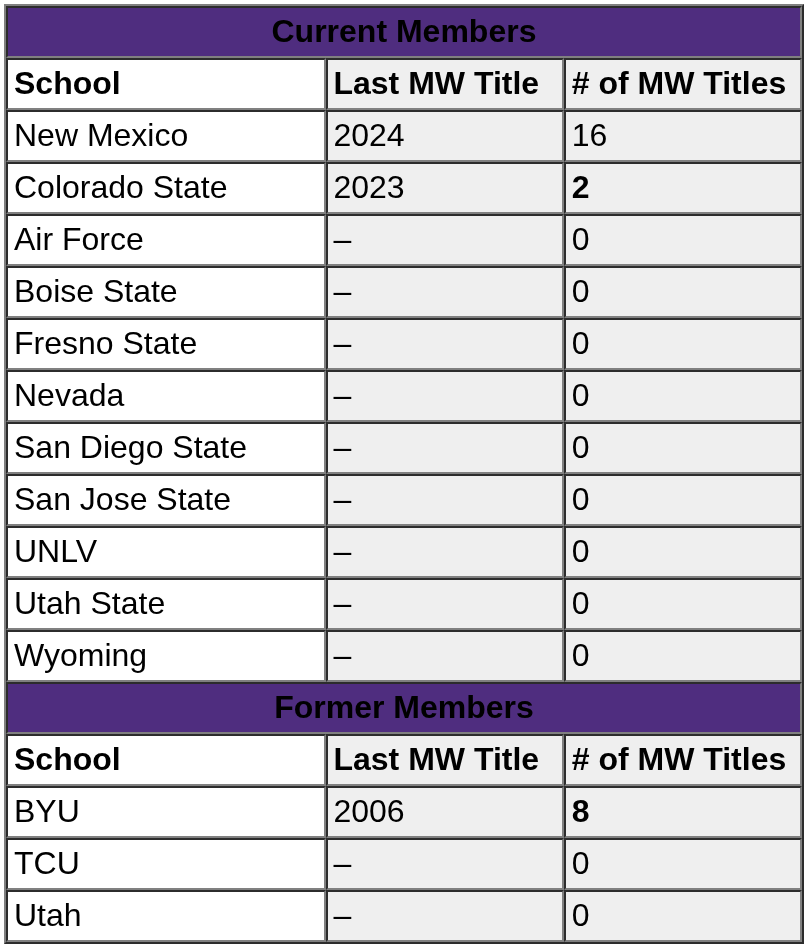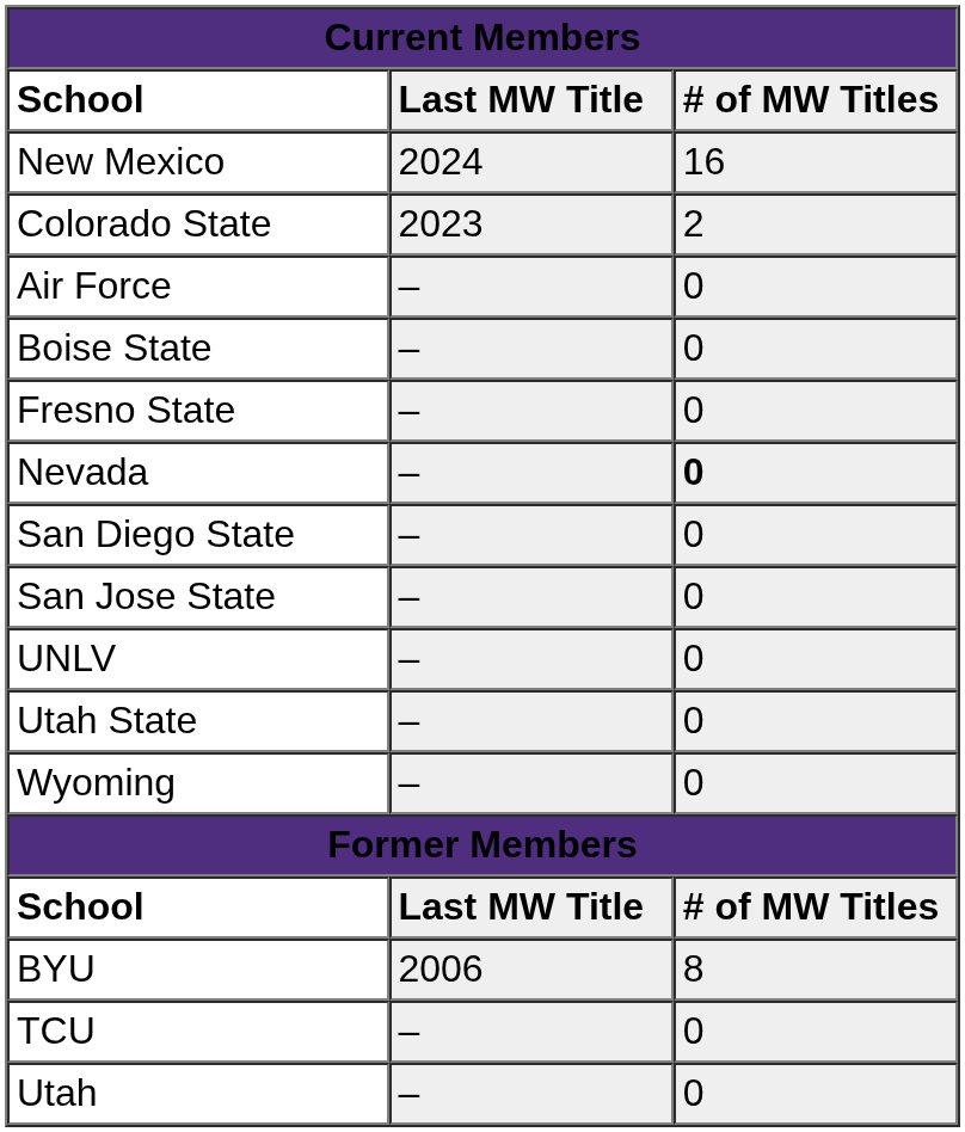Colorado State | column 3: bold -> normal
Nevada | column 3: normal -> bold
BYU | column 3: bold -> normal
